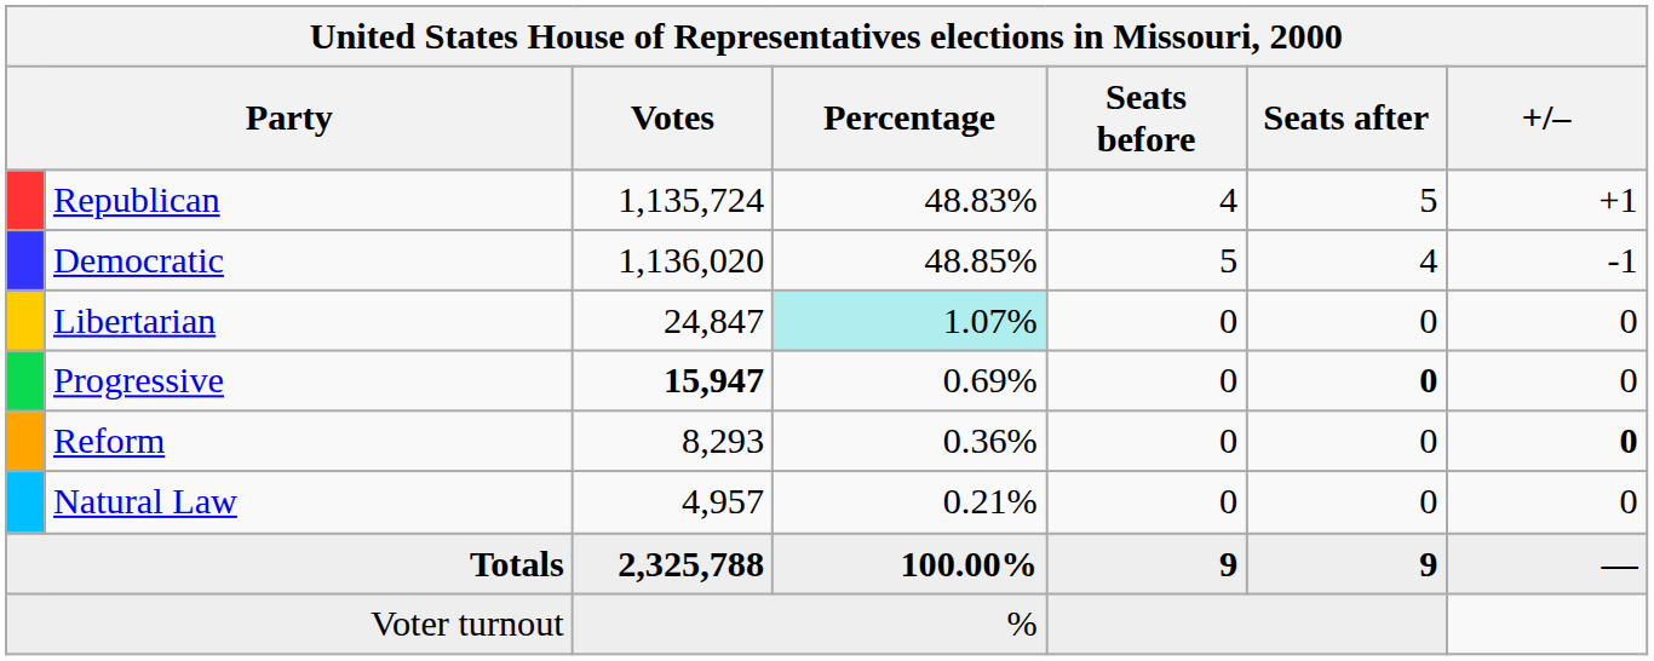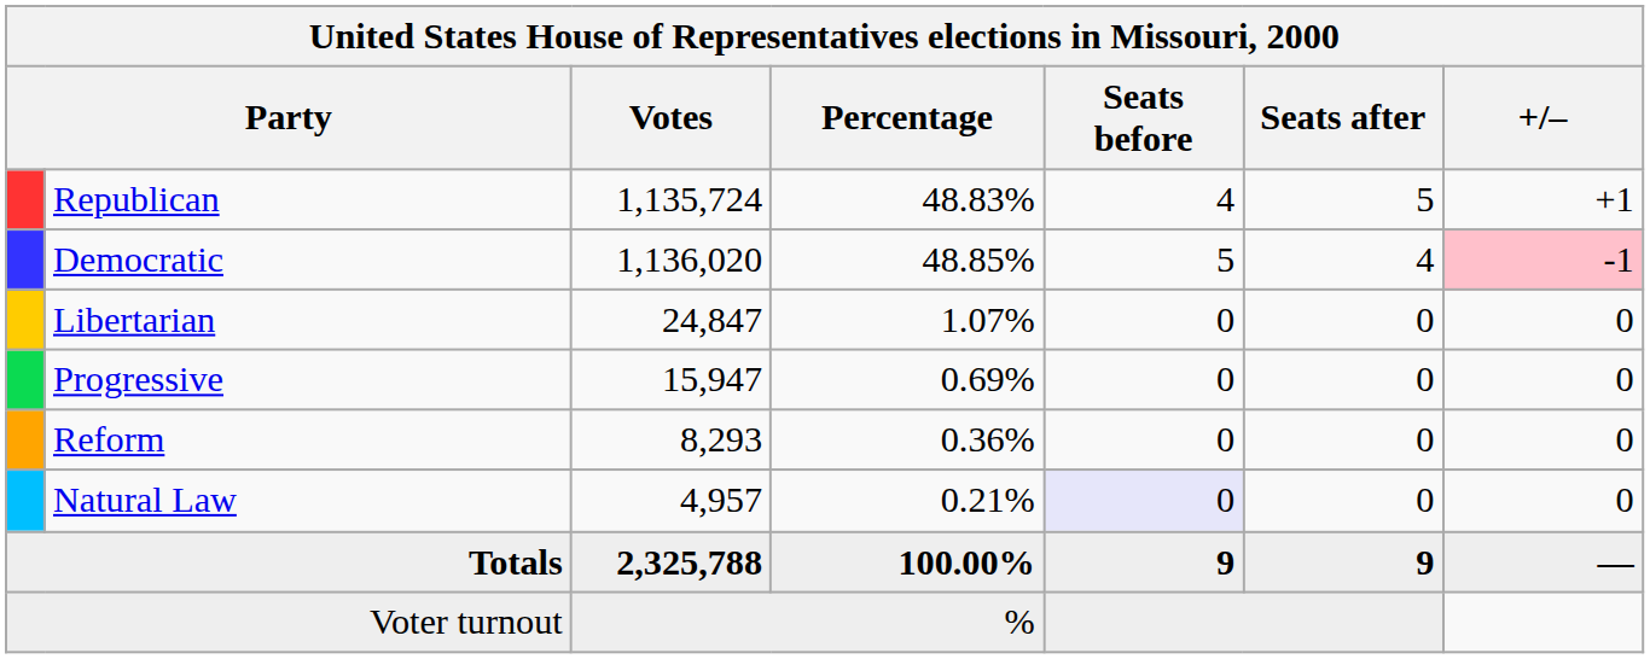Democratic | +/–: no background -> pink background
Libertarian | Percentage: paleturquoise background -> no background
Progressive | Votes: bold -> normal
Progressive | Seats after: bold -> normal
Reform | +/–: bold -> normal
Natural Law | Seats before: no background -> lavender background
